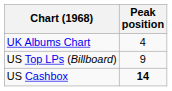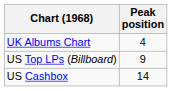US Cashbox | Peak position: bold -> normal
